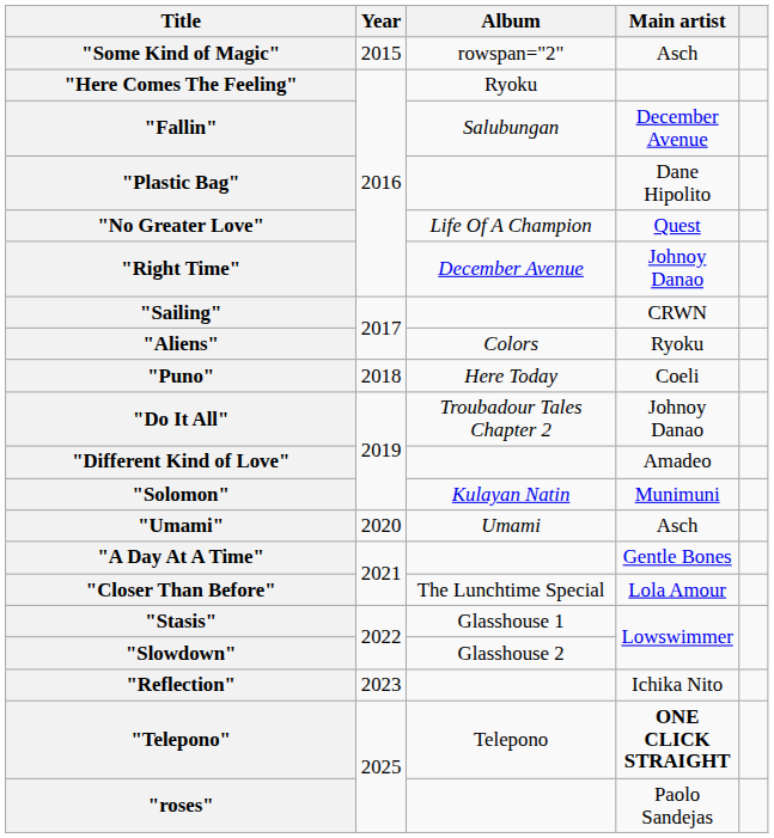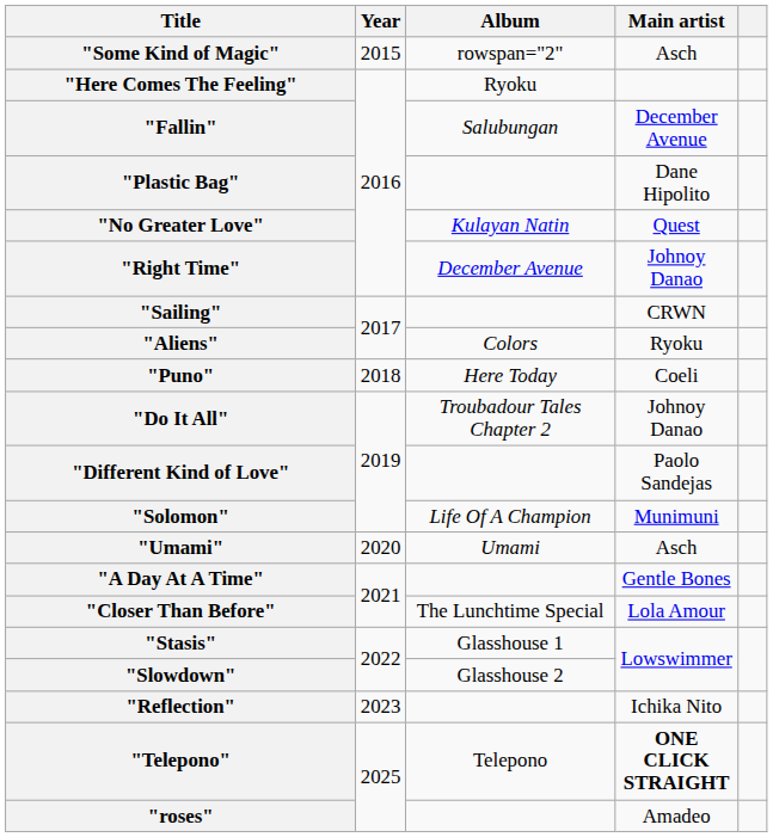"No Greater Love" | Album: Life Of A Champion -> Kulayan Natin
"Different Kind of Love" | Main artist: Amadeo -> Paolo Sandejas
"Solomon" | Album: Kulayan Natin -> Life Of A Champion
"roses" | Main artist: Paolo Sandejas -> Amadeo
